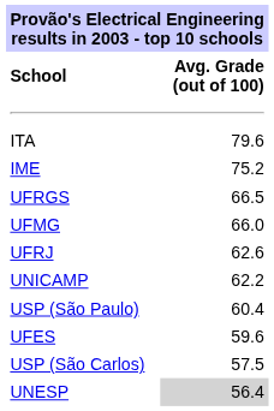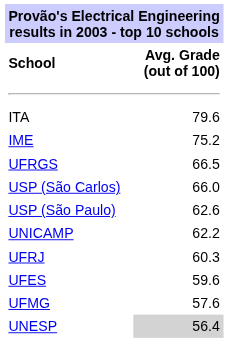row 6 | School: UFMG -> USP (São Carlos)
row 7 | School: UFRJ -> USP (São Paulo)
row 9 | School: USP (São Paulo) -> UFRJ
row 9 | Avg. Grade (out of 100): 60.4 -> 60.3
row 11 | School: USP (São Carlos) -> UFMG
row 11 | Avg. Grade (out of 100): 57.5 -> 57.6
